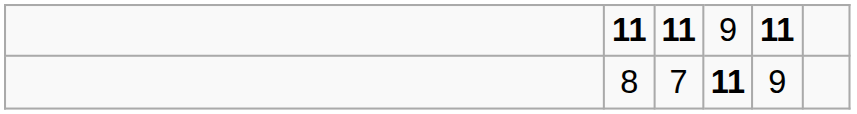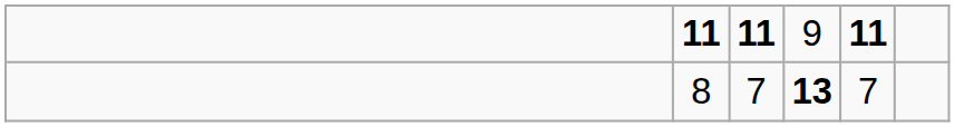row 2 | column 4: 11 -> 13
row 2 | column 5: 9 -> 7
